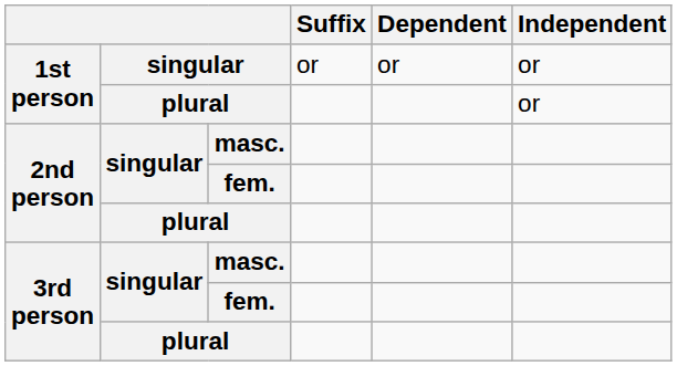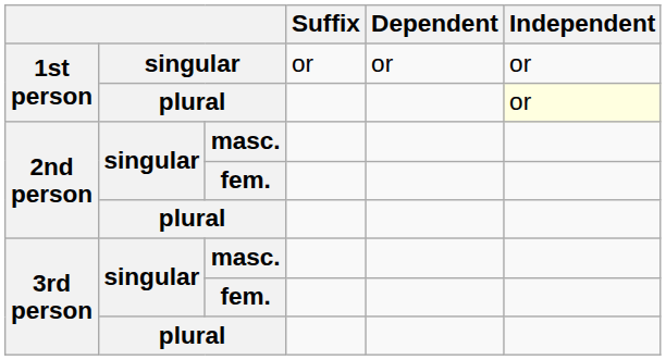1st person / plural | Independent: no background -> lightyellow background
